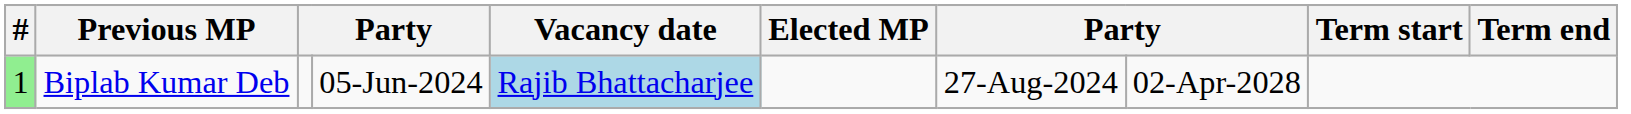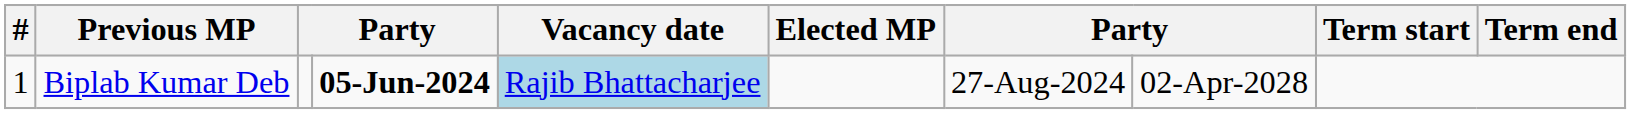Biplab Kumar Deb | #: lightgreen background -> no background
Biplab Kumar Deb | column 4: normal -> bold
